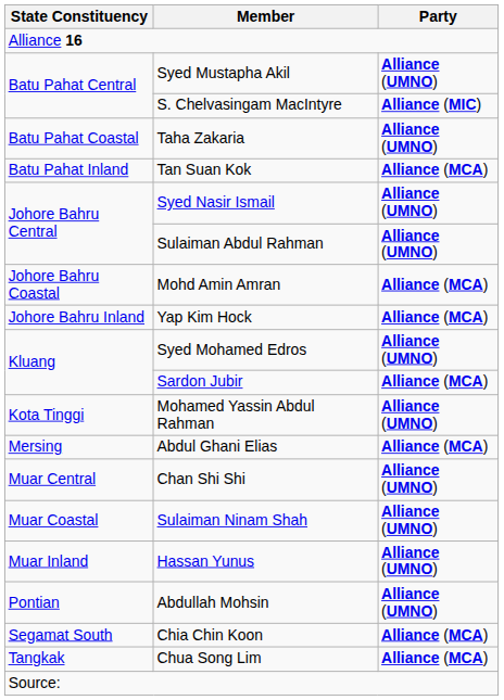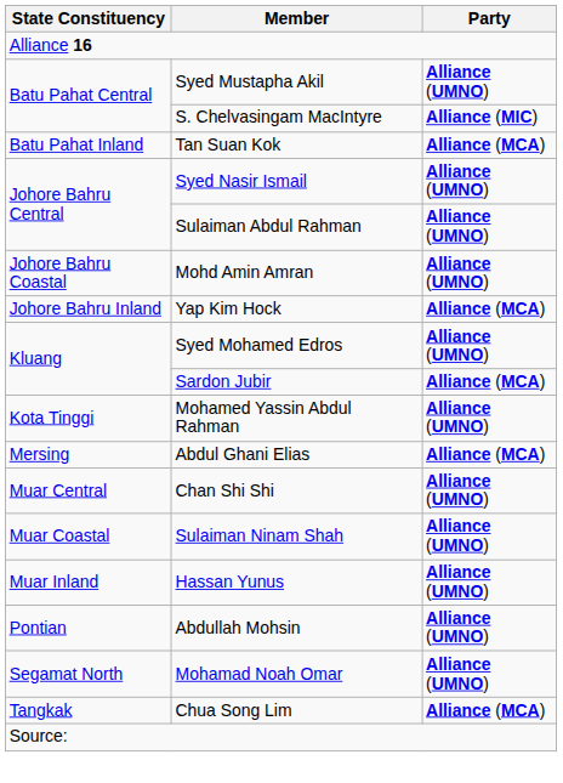- row: Batu Pahat Coastal | Taha Zakaria | Alliance (UMNO)
Mohd Amin Amran | Party: Alliance (MCA) -> Alliance (UMNO)
+ row: Segamat North | Mohamad Noah Omar | Alliance (UMNO)
- row: Segamat South | Chia Chin Koon | Alliance (MCA)
